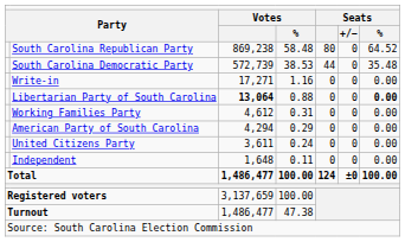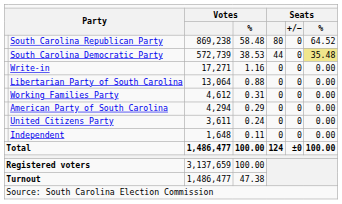South Carolina Democratic Party | column 7: no background -> khaki background
Libertarian Party of South Carolina | column 3: bold -> normal
Libertarian Party of South Carolina | column 7: bold -> normal
